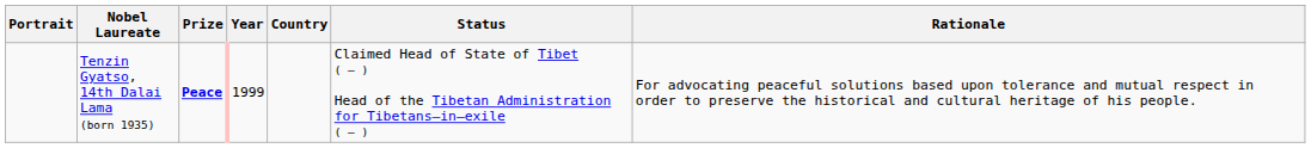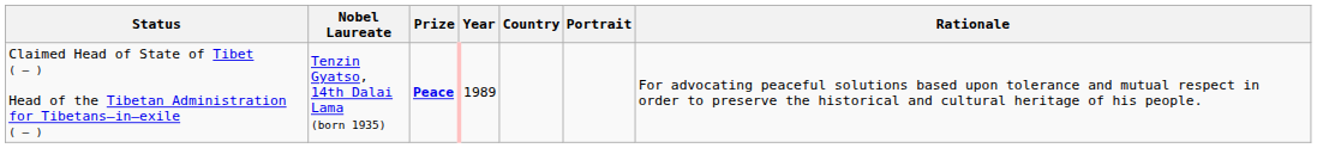columns swapped: Portrait <-> Status
Tenzin Gyatso, 14th Dalai Lama (born 1935) | Year: 1999 -> 1989
